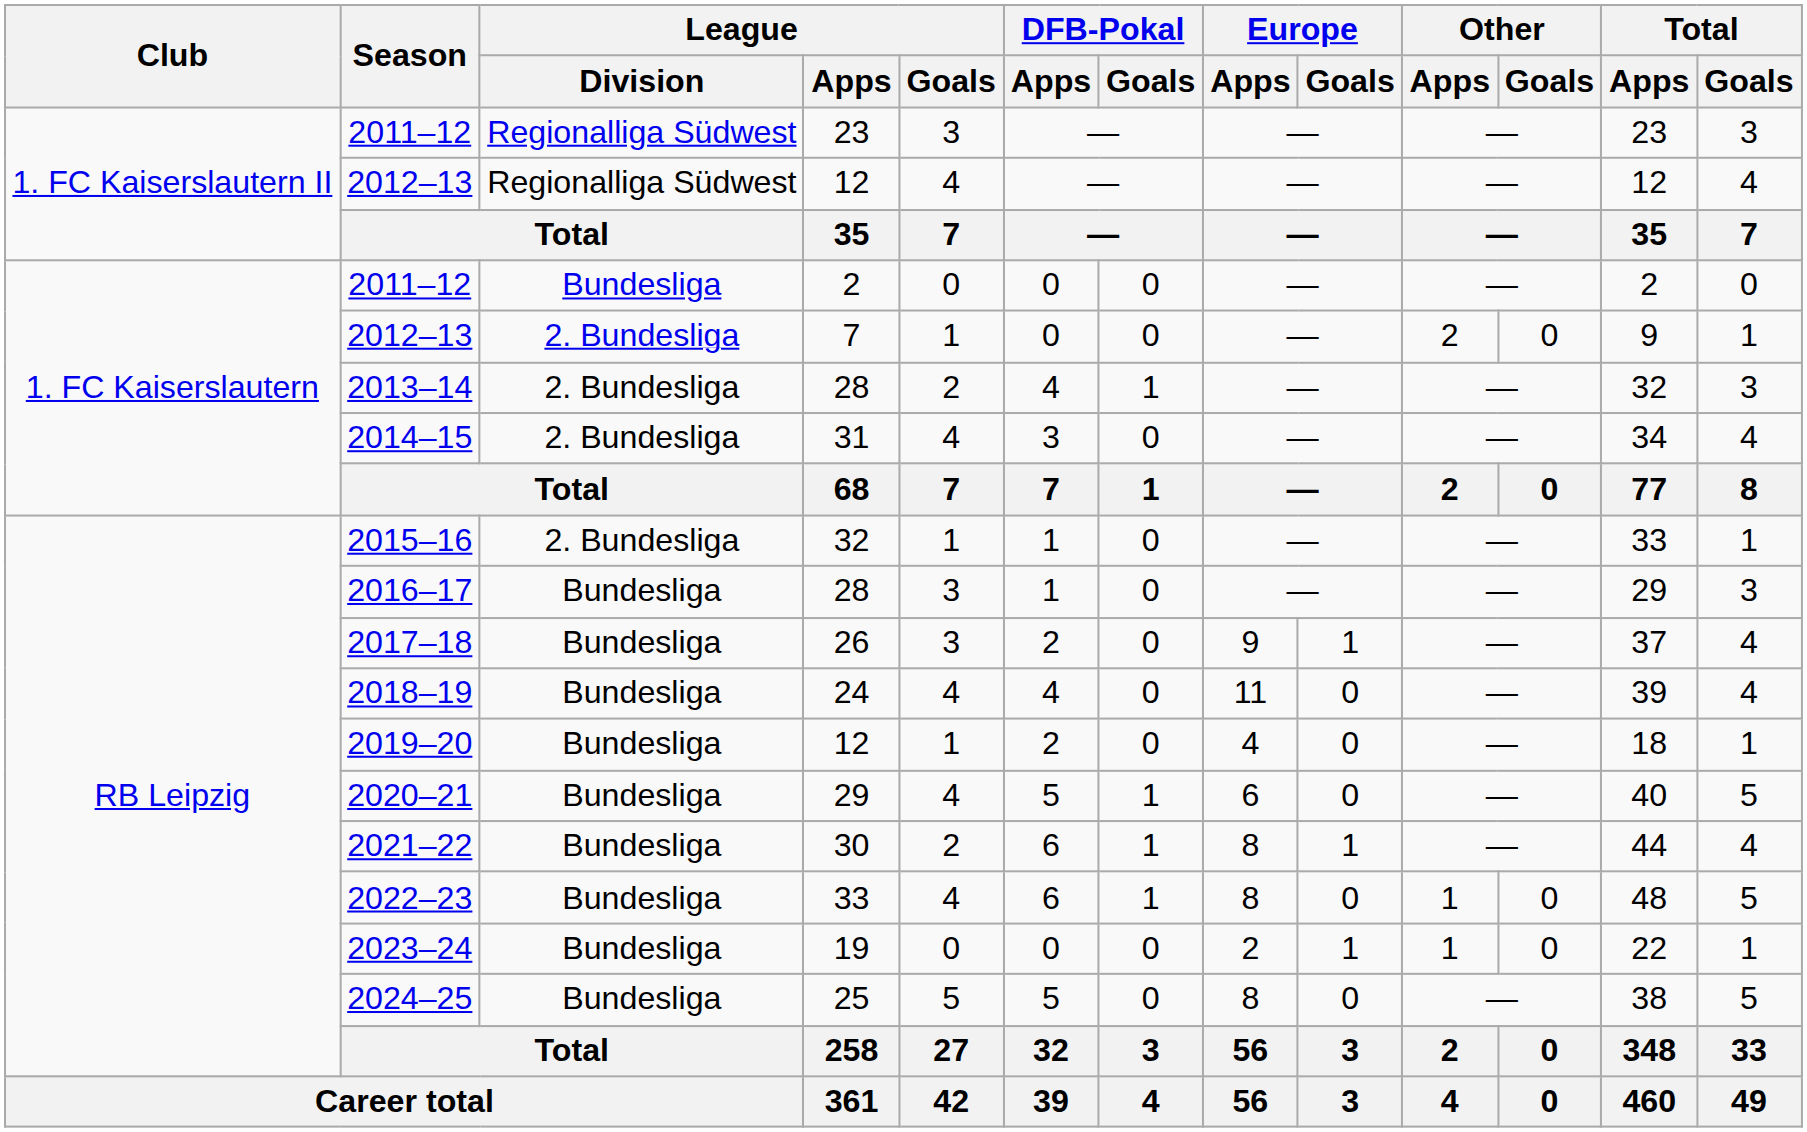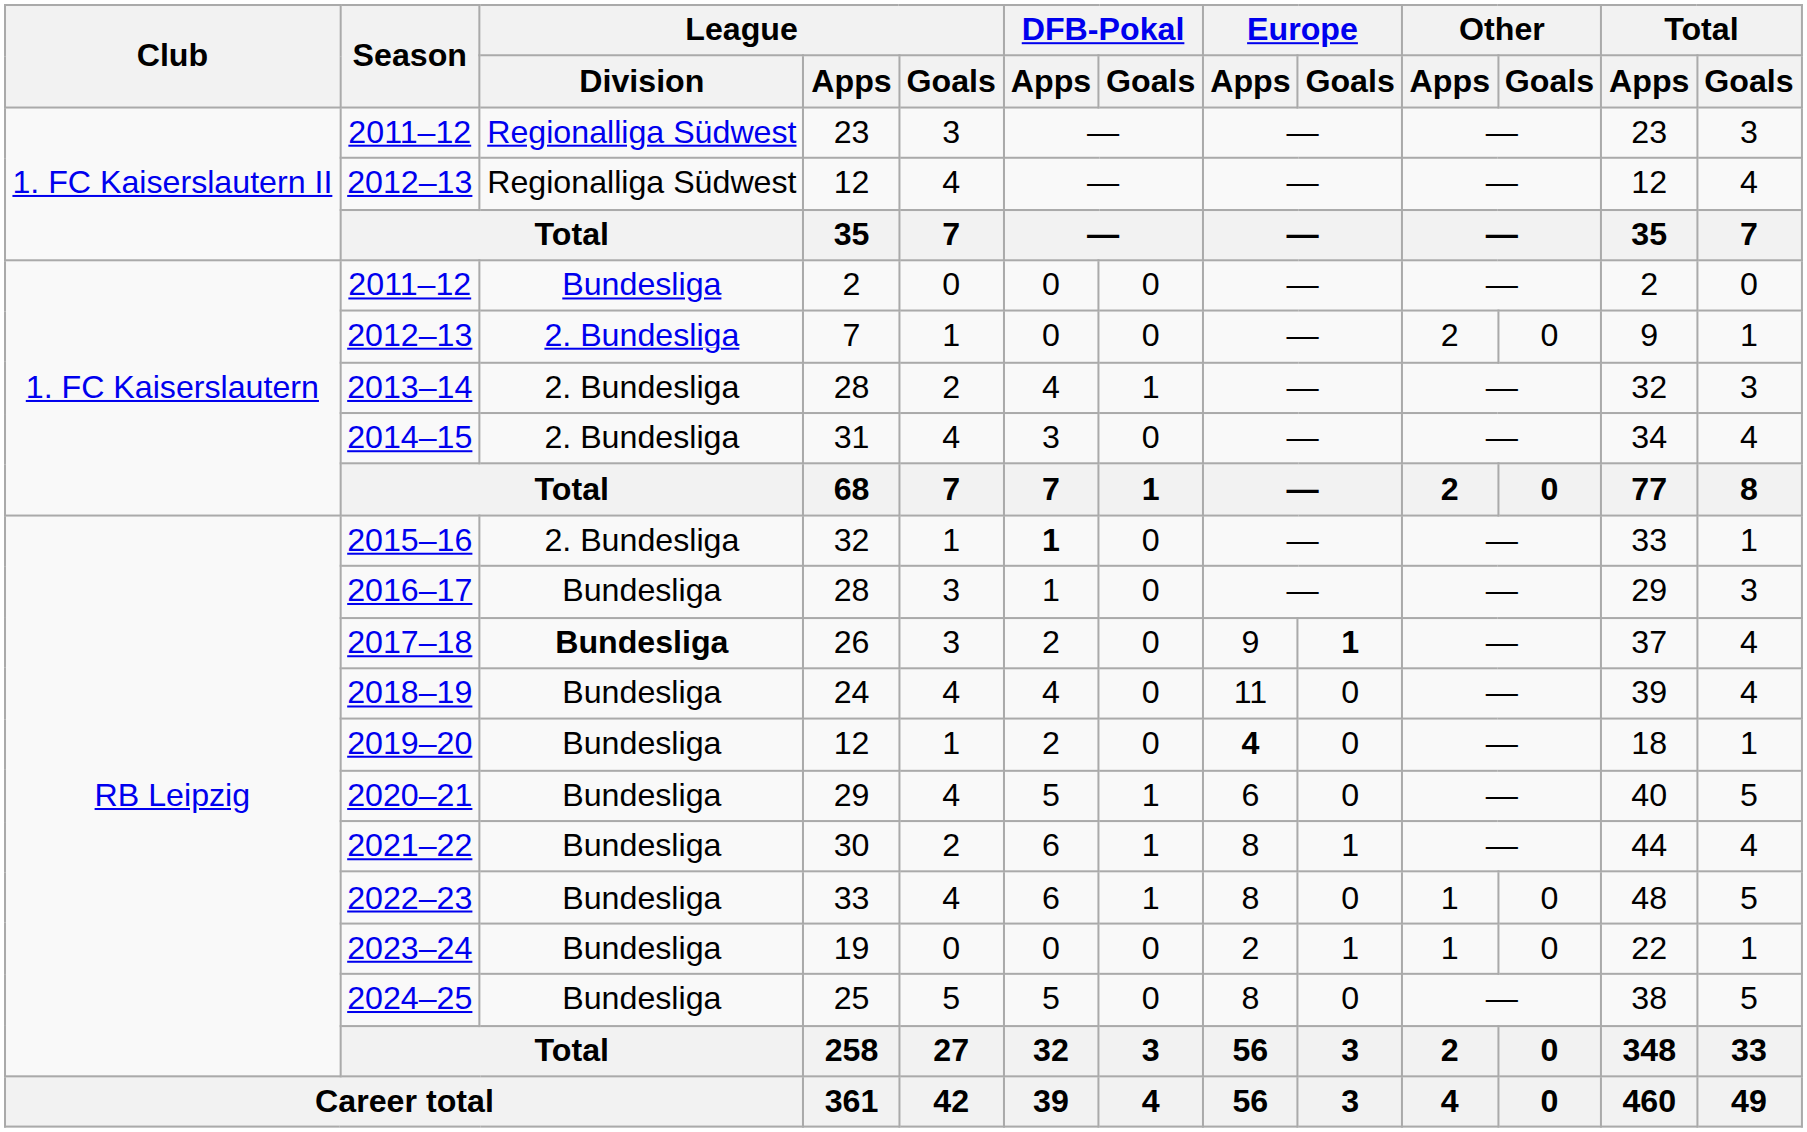2015–16 | DFB-Pokal / Apps: normal -> bold
2017–18 | League / Division: normal -> bold
2017–18 | Europe / Goals: normal -> bold
2019–20 | Europe / Apps: normal -> bold
